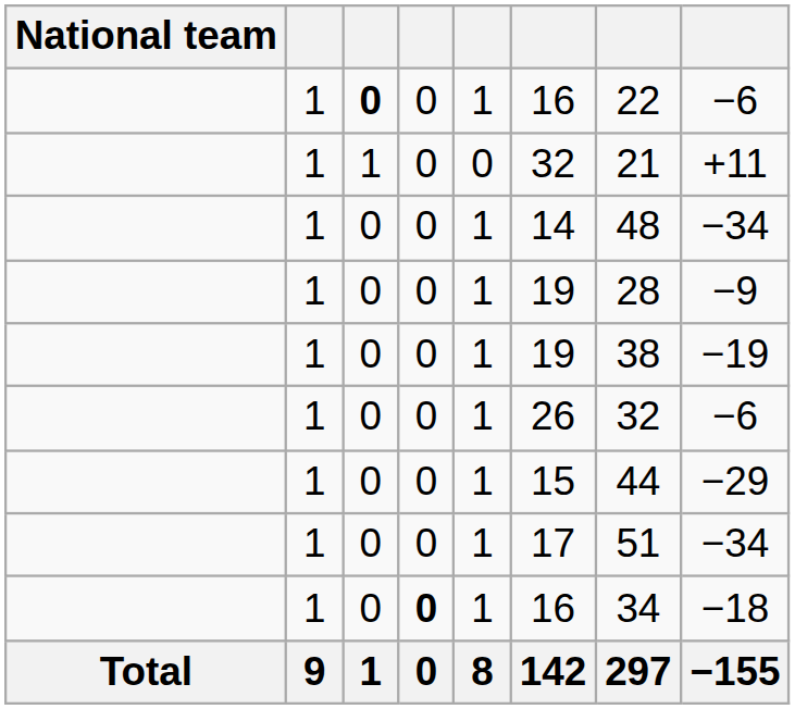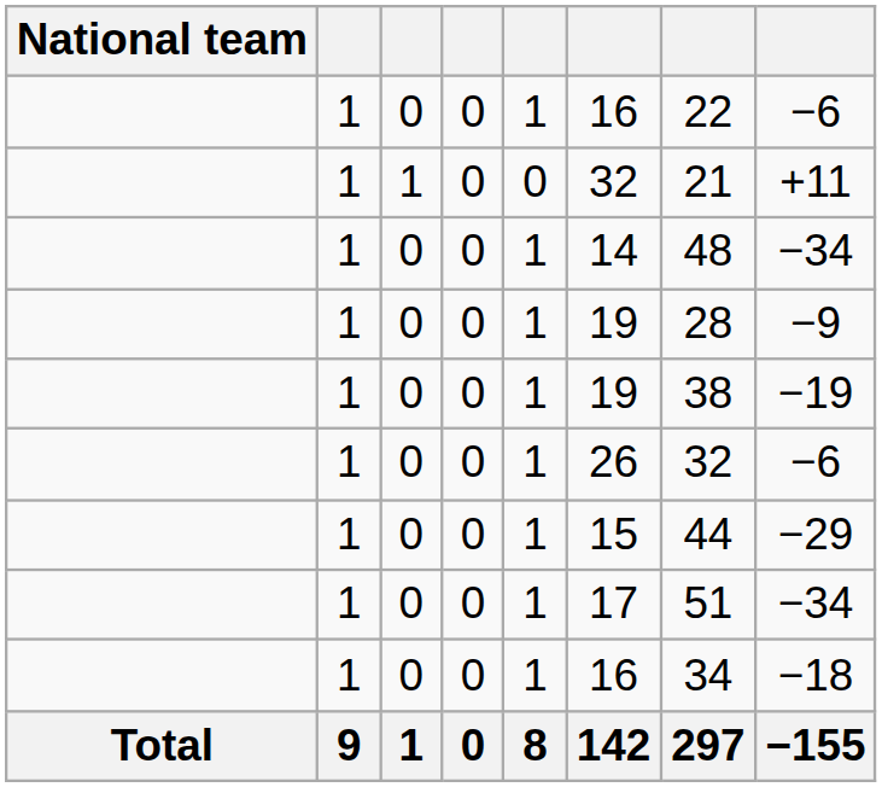row 2 | column 3: bold -> normal
row 10 | column 4: bold -> normal
